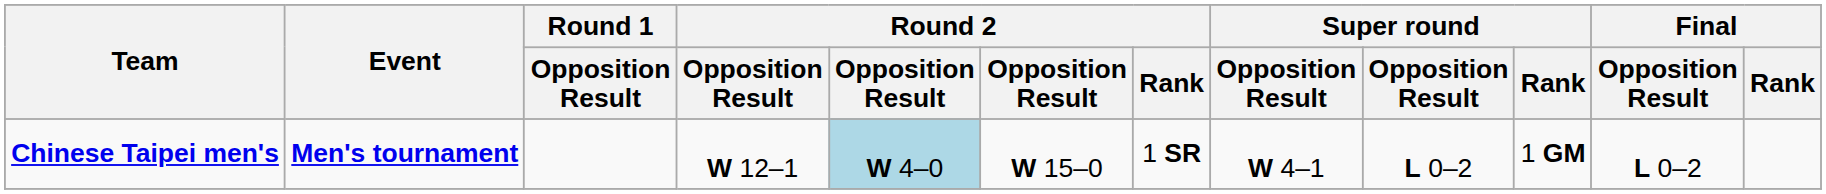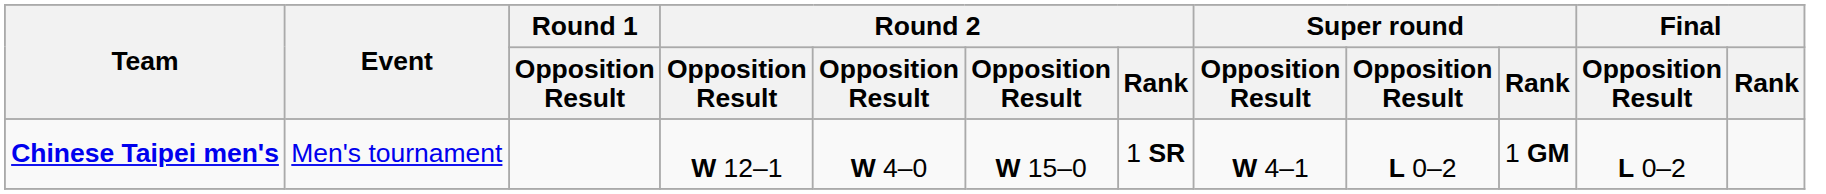Chinese Taipei men's | Event: bold -> normal
Chinese Taipei men's | column 5: lightblue background -> no background
